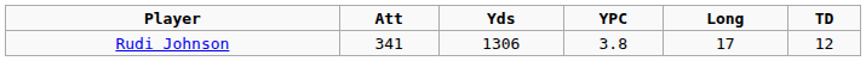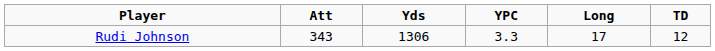Rudi Johnson | Att: 341 -> 343
Rudi Johnson | YPC: 3.8 -> 3.3
